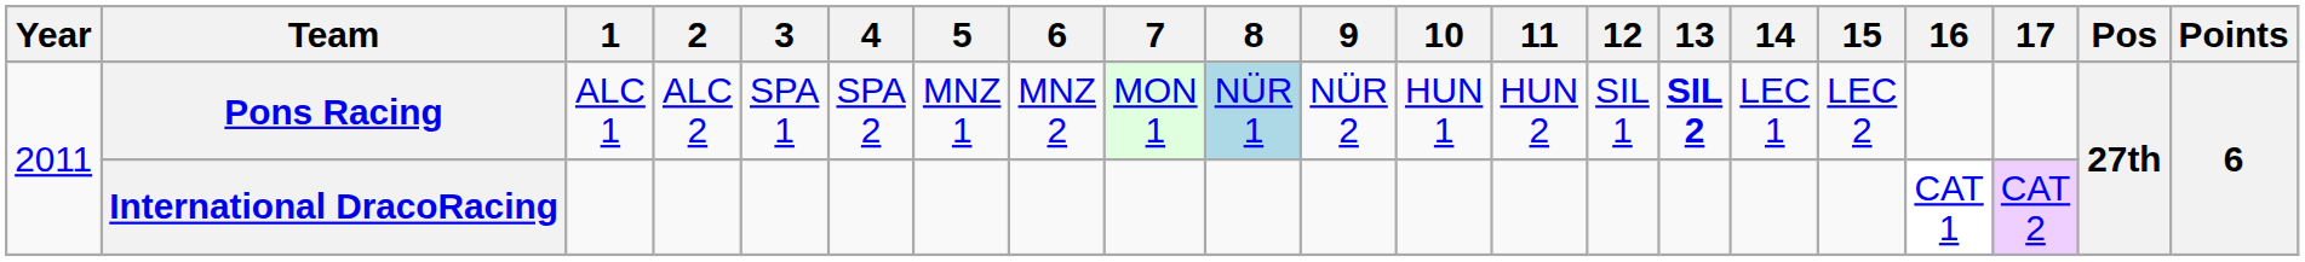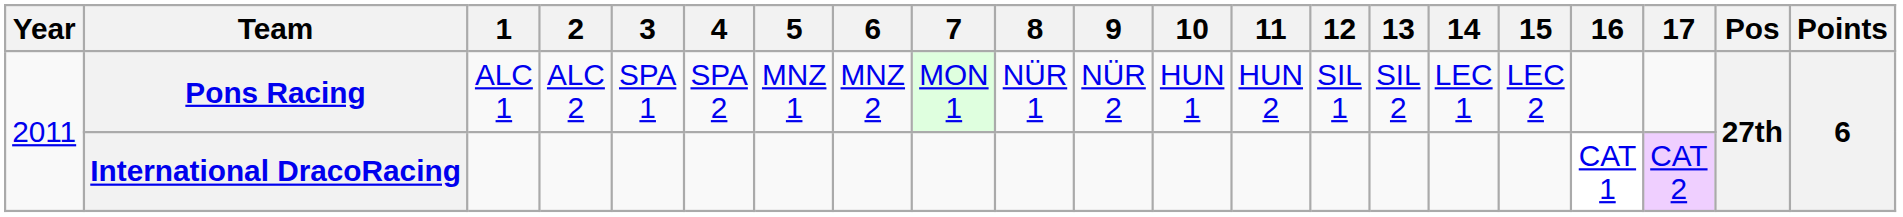Pons Racing | 8: lightblue background -> no background
Pons Racing | 13: bold -> normal
